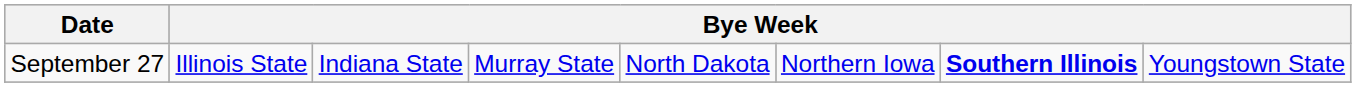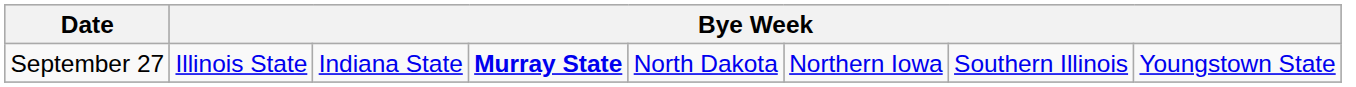September 27 | column 4: normal -> bold
September 27 | column 7: bold -> normal
